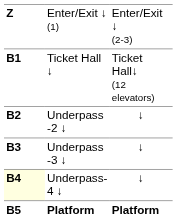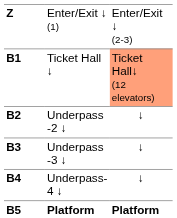Ticket Hall ↓ | column 3: no background -> lightsalmon background
Underpass-4 ↓ | column 1: lightyellow background -> no background
